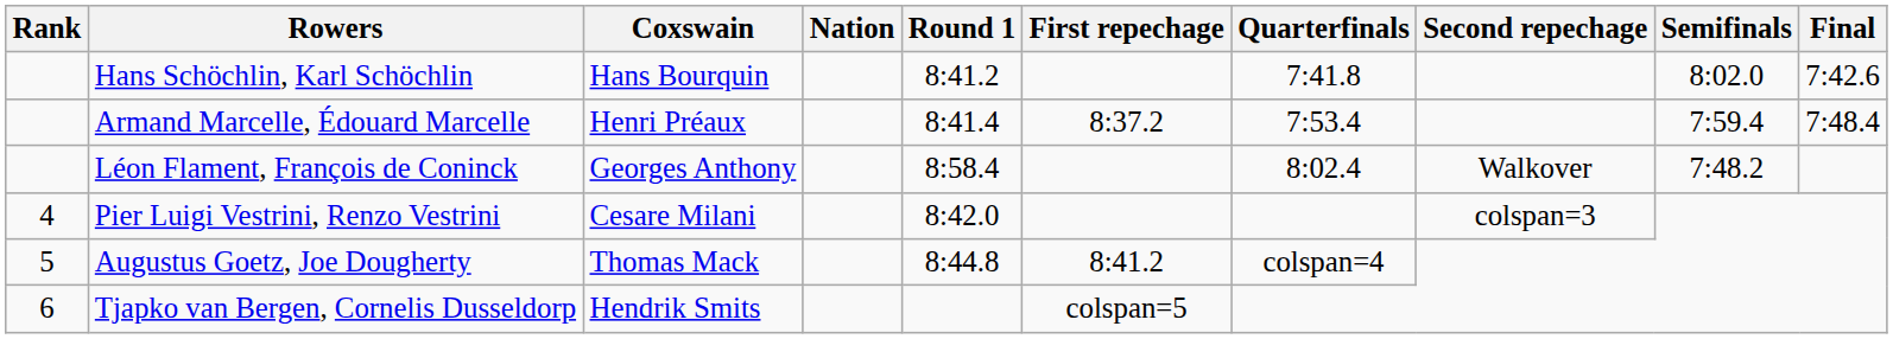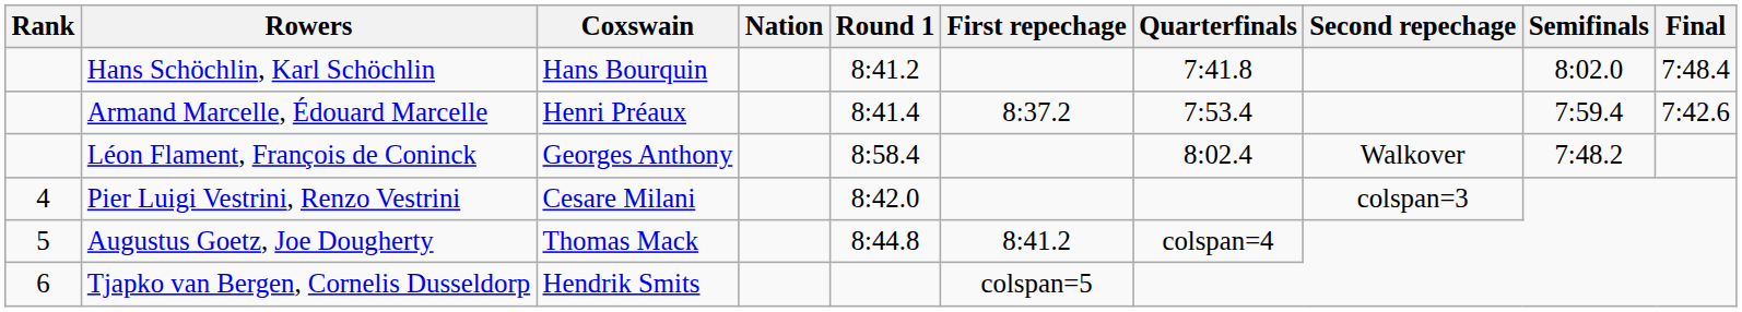Hans Schöchlin, Karl Schöchlin | Final: 7:42.6 -> 7:48.4
Armand Marcelle, Édouard Marcelle | Final: 7:48.4 -> 7:42.6
